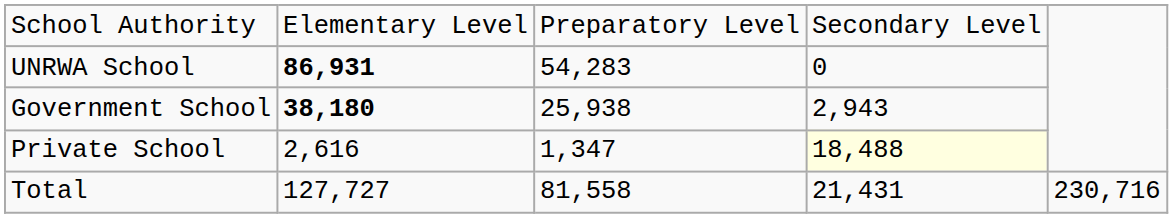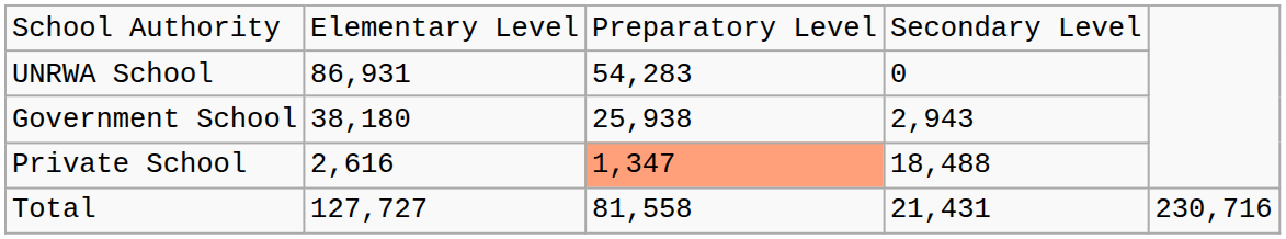UNRWA School | column 2: bold -> normal
Government School | column 2: bold -> normal
Private School | column 3: no background -> lightsalmon background
Private School | column 4: lightyellow background -> no background
